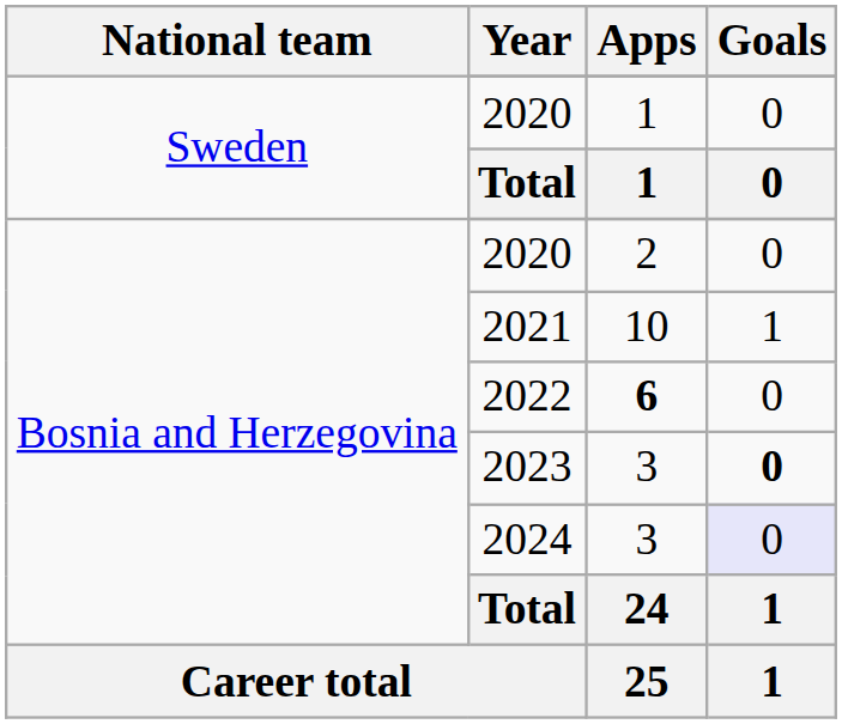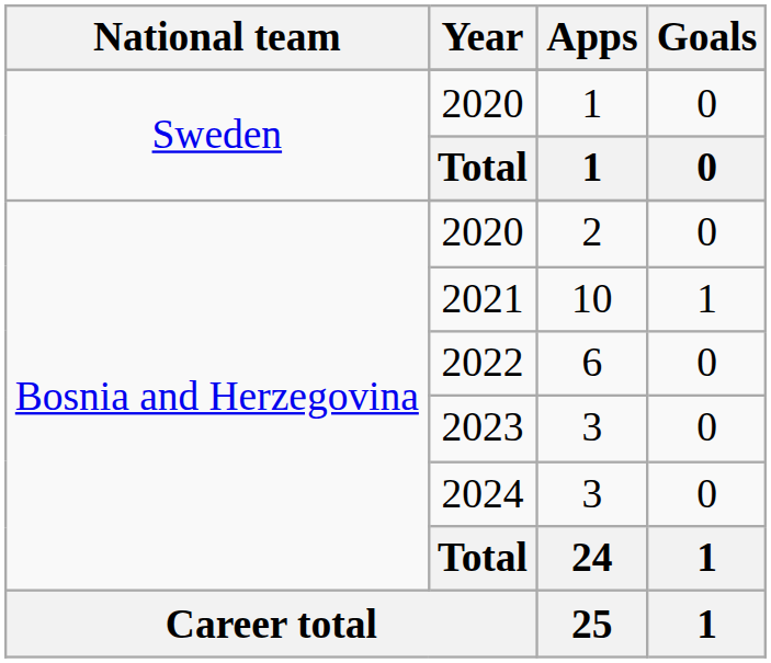2022 | Apps: bold -> normal
2023 | Goals: bold -> normal
2024 | Goals: lavender background -> no background
